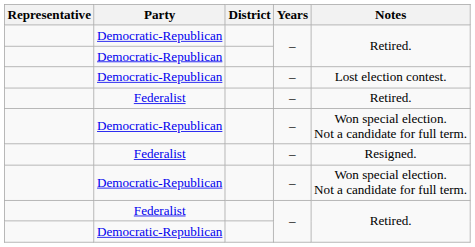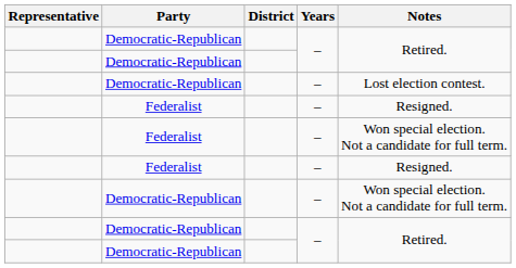row 5 | Notes: Retired. -> Resigned.
row 6 | Party: Democratic-Republican -> Federalist
row 9 | Party: Federalist -> Democratic-Republican
